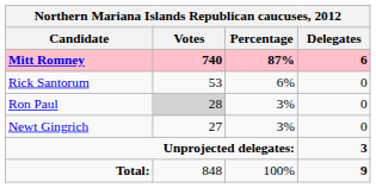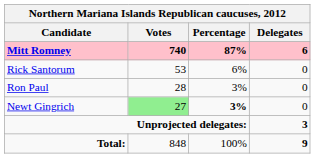Ron Paul | Votes: lightgrey background -> no background
Newt Gingrich | Votes: no background -> lightgreen background
Newt Gingrich | Percentage: normal -> bold
